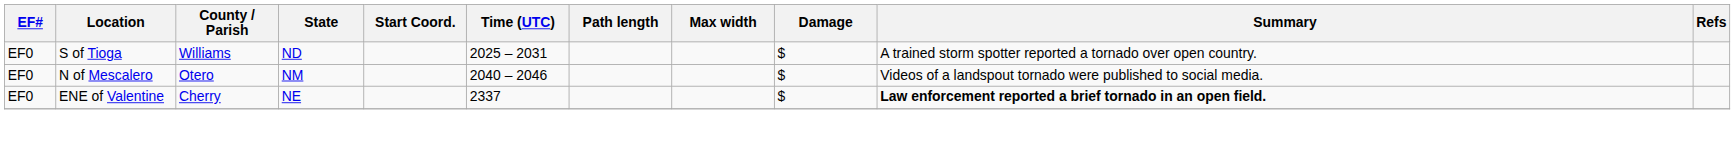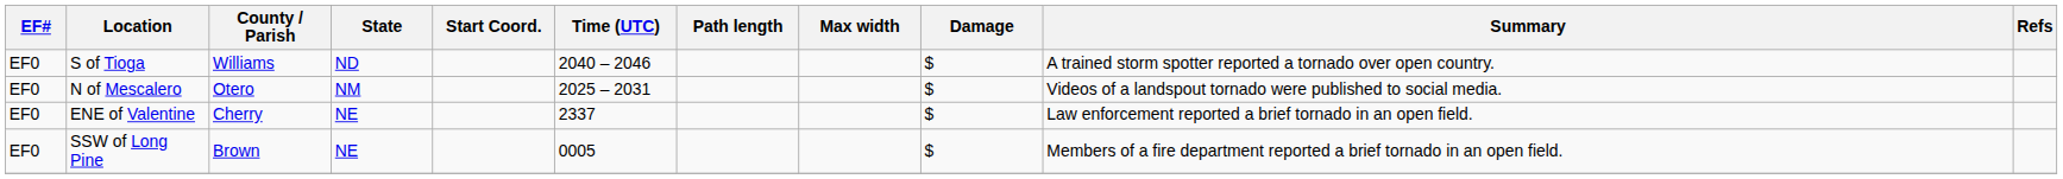S of Tioga | Time (UTC): 2025 – 2031 -> 2040 – 2046
N of Mescalero | Time (UTC): 2040 – 2046 -> 2025 – 2031
ENE of Valentine | Summary: bold -> normal
+ row: EF0 | SSW of Long Pine | Brown | NE | 0005 | $ | Members of a fire department reported a brief tornado in an open field.
